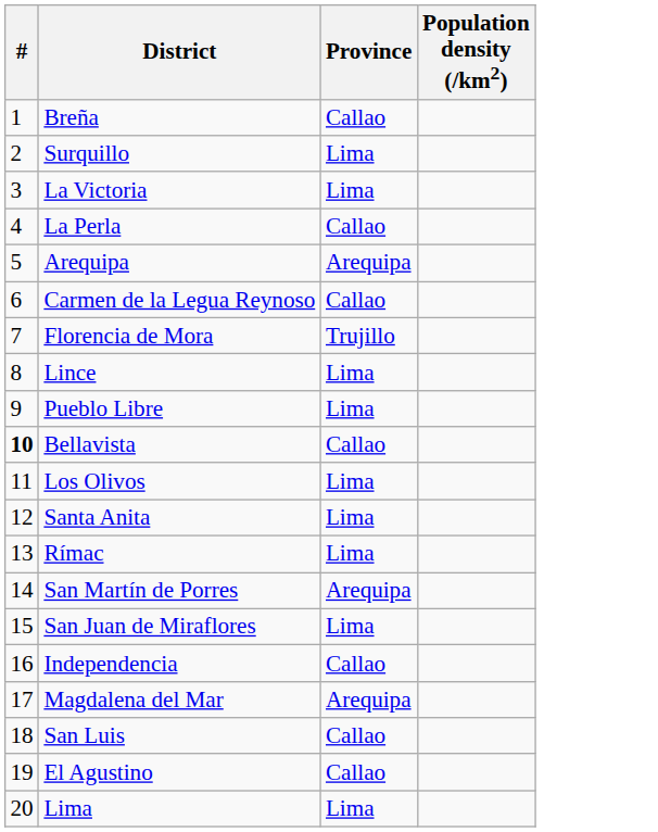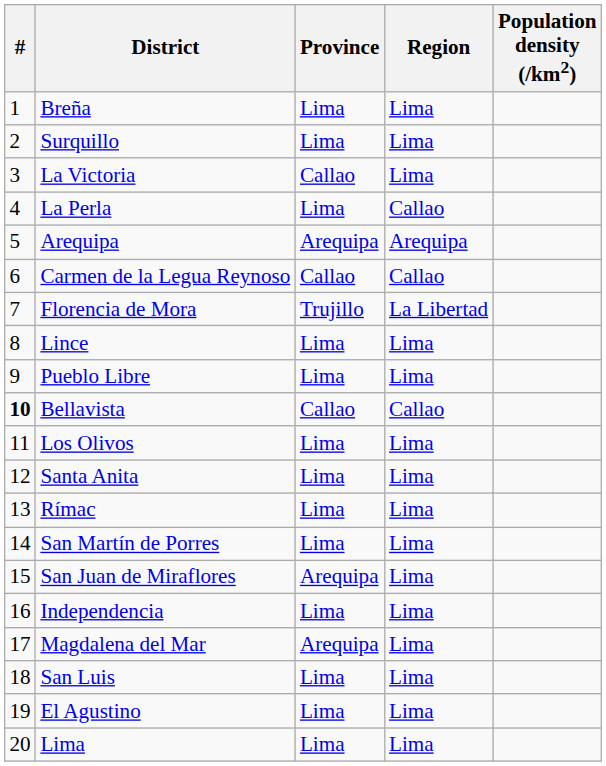+ column: Region | Lima | Lima | Lima | Callao | Arequipa | Callao | La Libertad | Lima | Lima | Callao | Lima | Lima | Lima | Lima | Lima | Lima | Lima | Lima | Lima | Lima
Breña | Province: Callao -> Lima
La Victoria | Province: Lima -> Callao
La Perla | Province: Callao -> Lima
San Martín de Porres | Province: Arequipa -> Lima
San Juan de Miraflores | Province: Lima -> Arequipa
Independencia | Province: Callao -> Lima
San Luis | Province: Callao -> Lima
El Agustino | Province: Callao -> Lima
